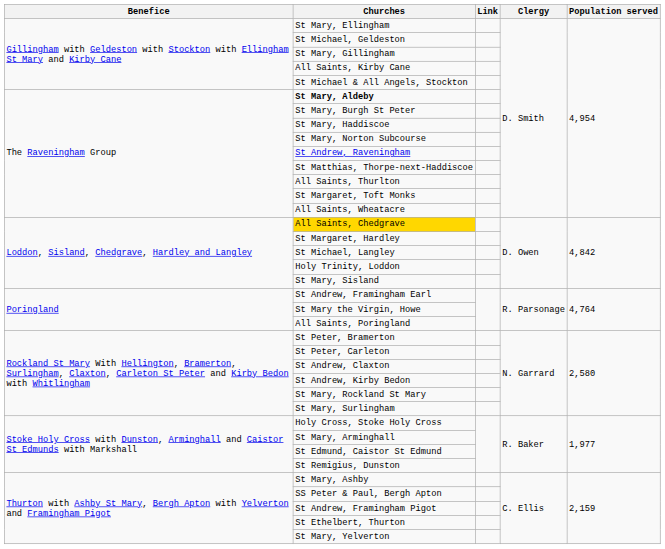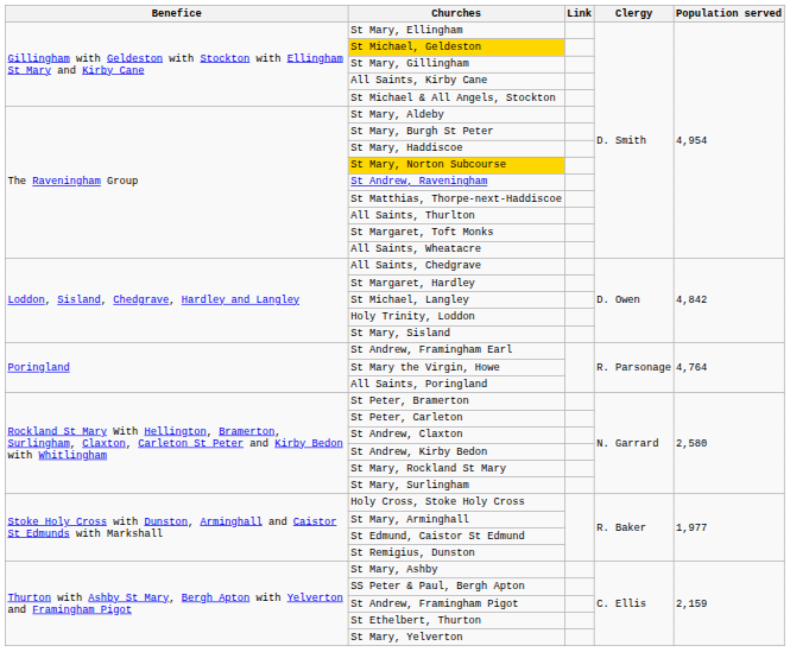St Michael, Geldeston | Churches: no background -> gold background
St Mary, Aldeby | Churches: bold -> normal
St Mary, Norton Subcourse | Churches: no background -> gold background
All Saints, Chedgrave | Churches: gold background -> no background
